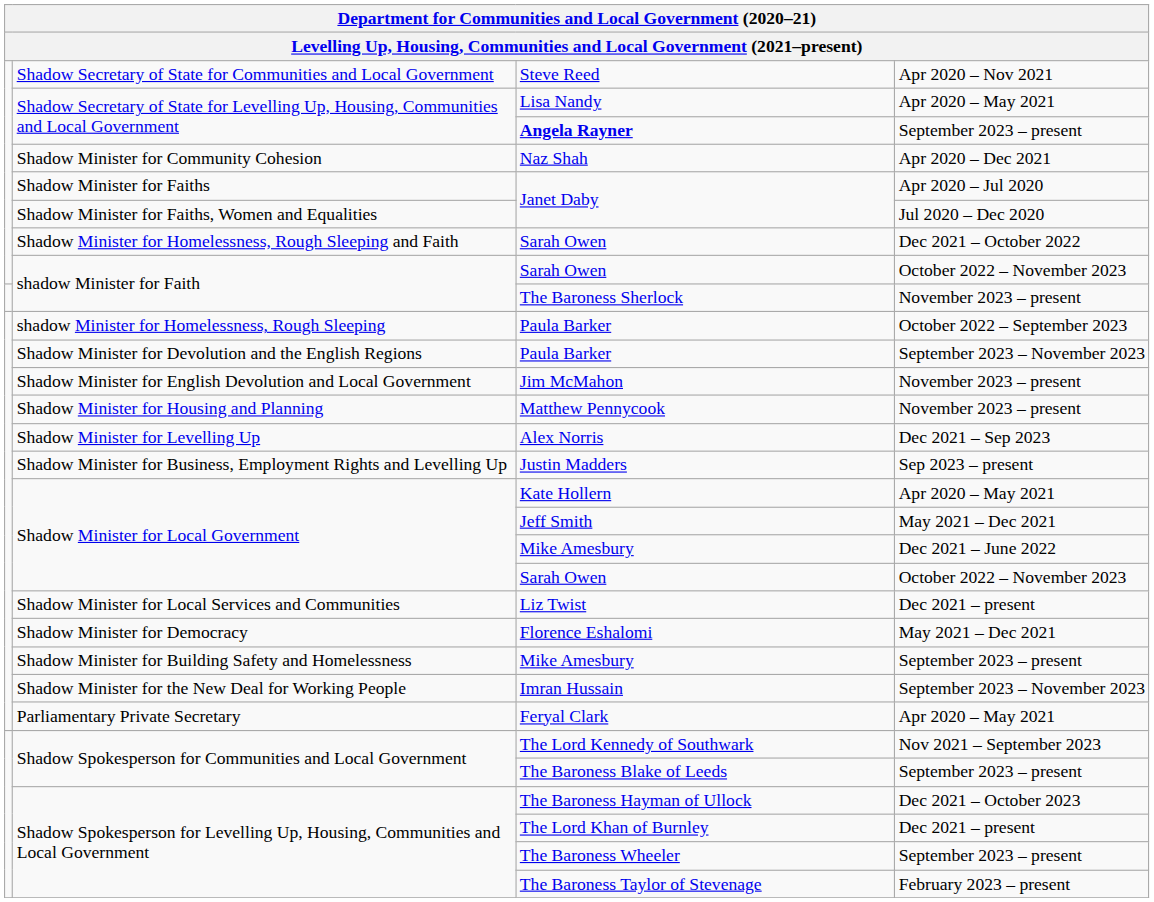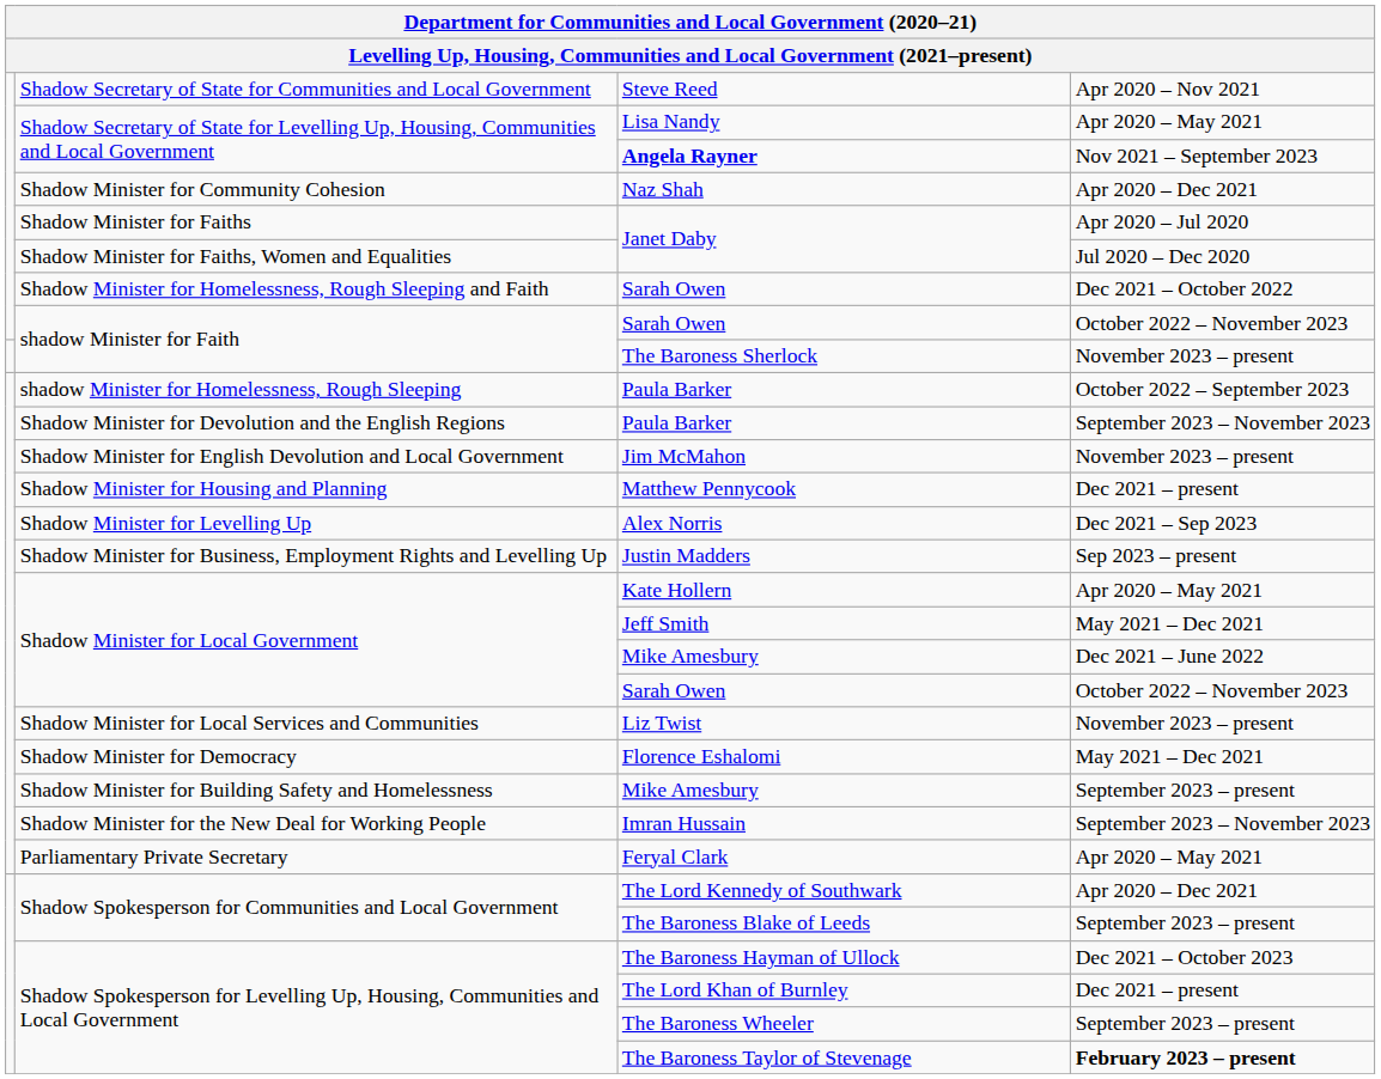Angela Rayner | column 4: September 2023 – present -> Nov 2021 – September 2023
Matthew Pennycook | column 4: November 2023 – present -> Dec 2021 – present
Liz Twist | column 4: Dec 2021 – present -> November 2023 – present
The Lord Kennedy of Southwark | column 4: Nov 2021 – September 2023 -> Apr 2020 – Dec 2021
The Baroness Taylor of Stevenage | column 4: normal -> bold
